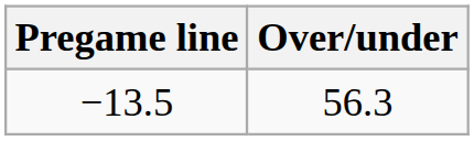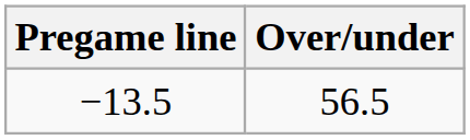−13.5 | Over/under: 56.3 -> 56.5
